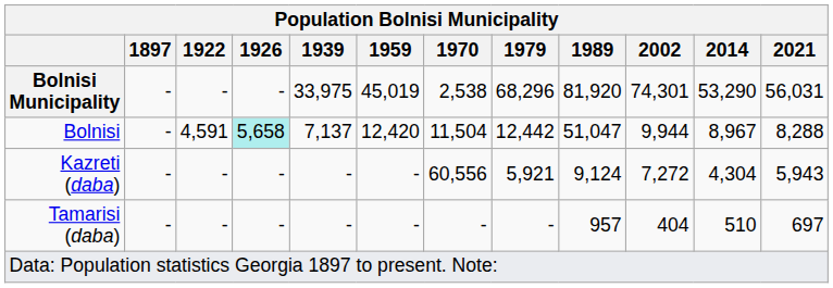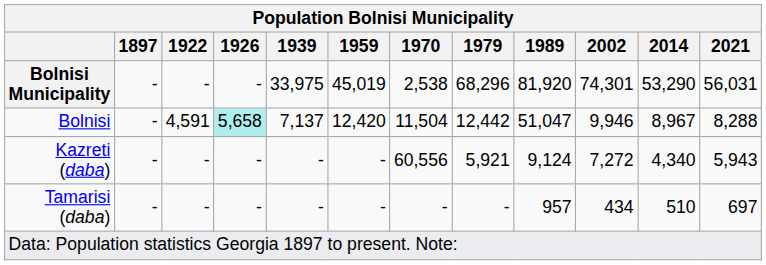Bolnisi | 2002: 9,944 -> 9,946
Kazreti (daba) | 2014: 4,304 -> 4,340
Tamarisi (daba) | 2002: 404 -> 434
